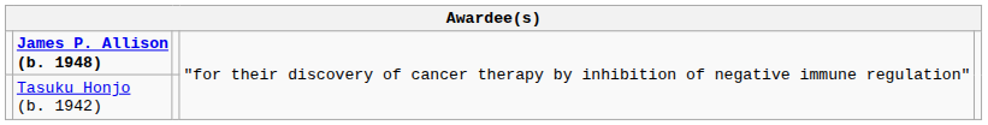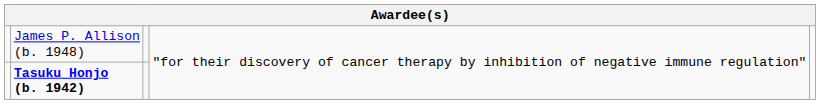James P. Allison (b. 1948) | column 2: bold -> normal
Tasuku Honjo (b. 1942) | column 2: normal -> bold
